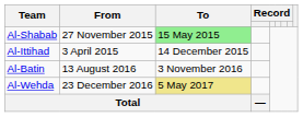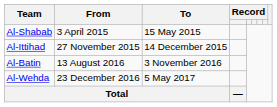Al-Shabab | From: 27 November 2015 -> 3 April 2015
Al-Shabab | To: lightgreen background -> no background
Al-Ittihad | From: 3 April 2015 -> 27 November 2015
Al-Wehda | To: khaki background -> no background
